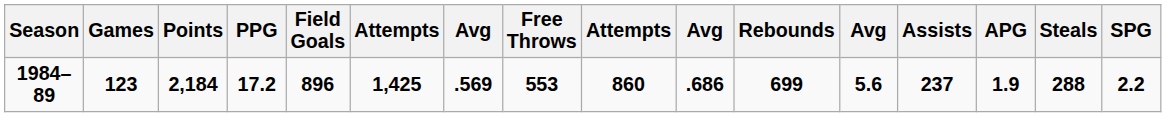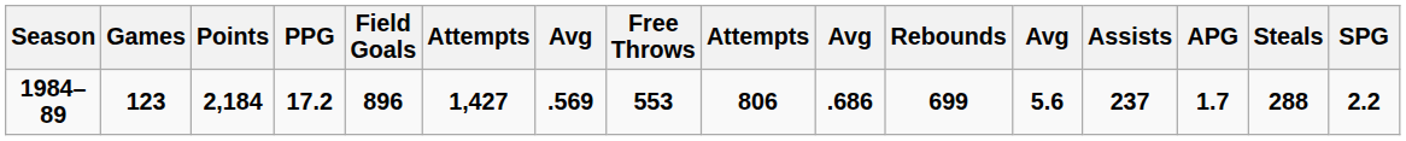1984–89 | column 6: 1,425 -> 1,427
1984–89 | column 9: 860 -> 806
1984–89 | APG: 1.9 -> 1.7
